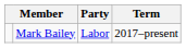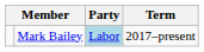Mark Bailey | Party: no background -> lightblue background
